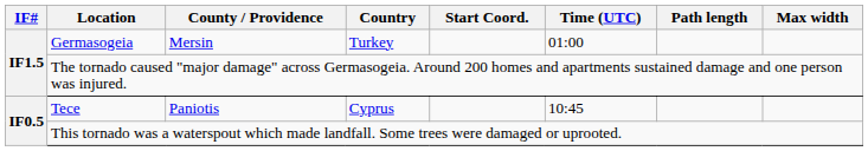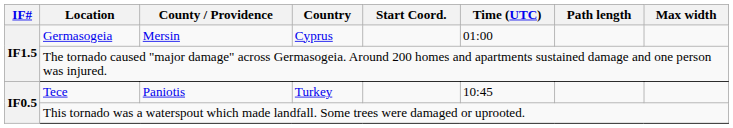Germasogeia | Country: Turkey -> Cyprus
Tece | Country: Cyprus -> Turkey
